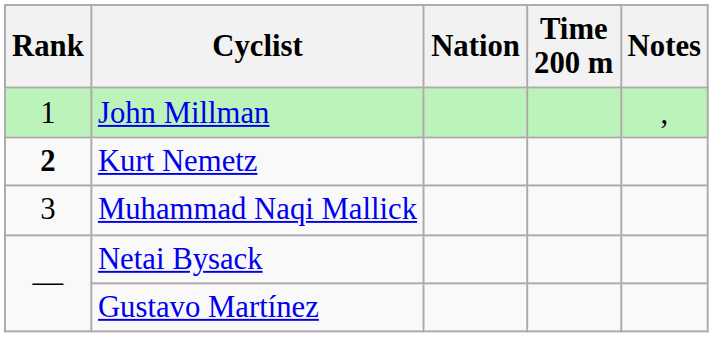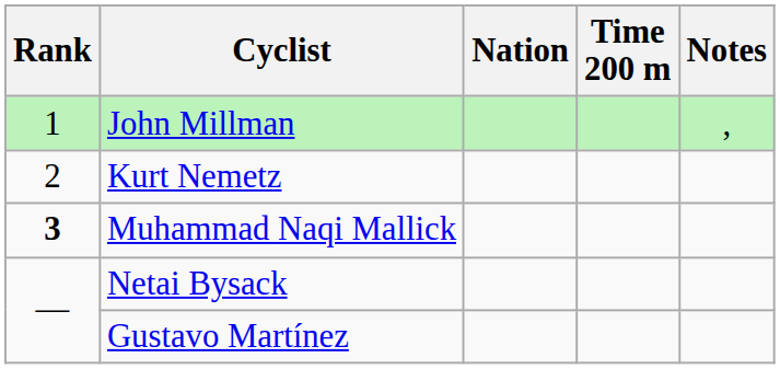Kurt Nemetz | Rank: bold -> normal
Muhammad Naqi Mallick | Rank: normal -> bold
